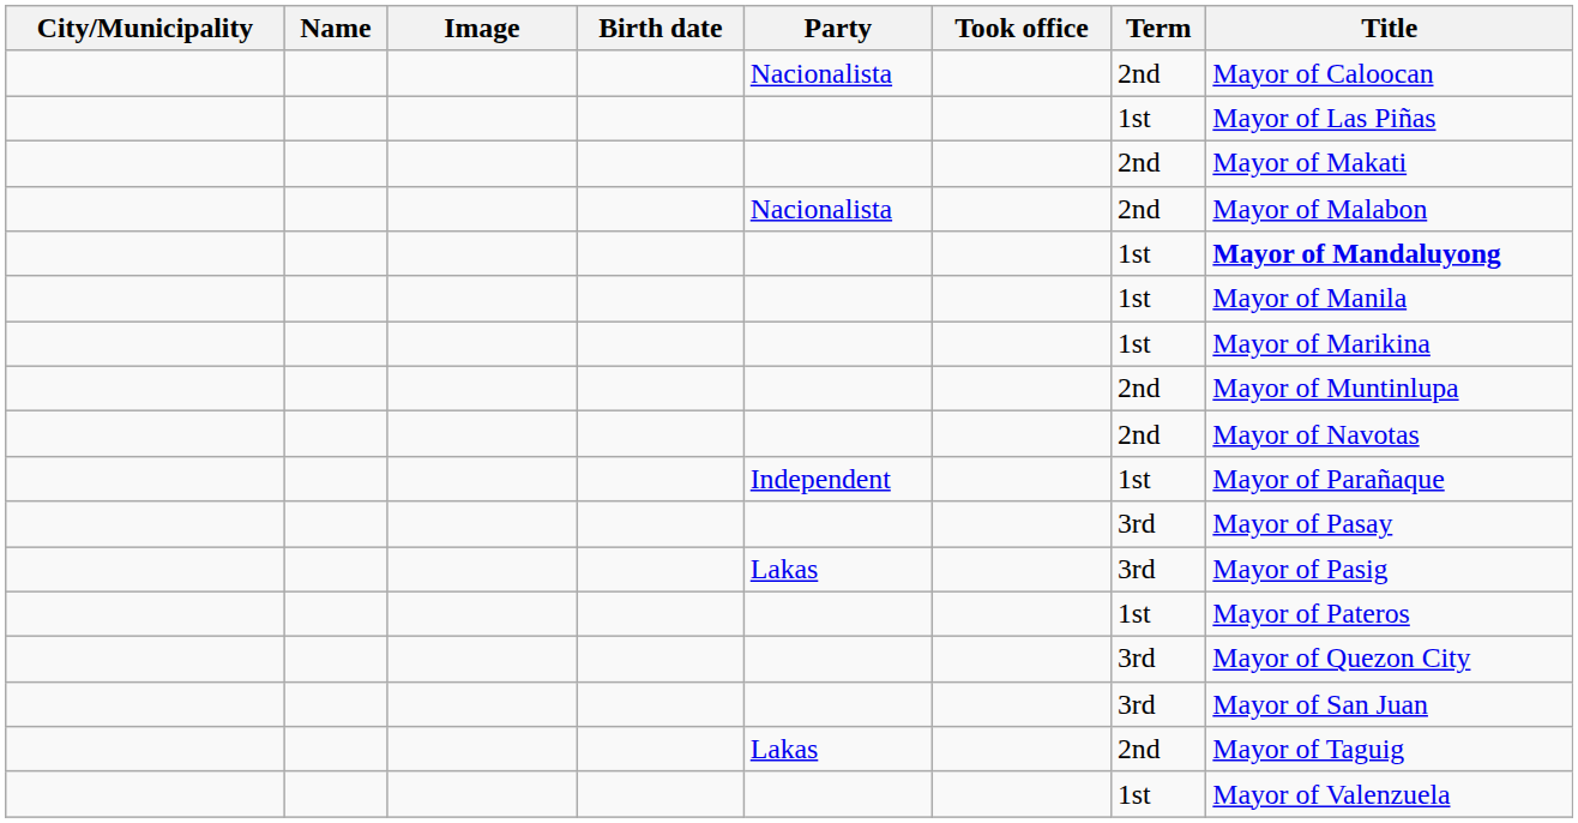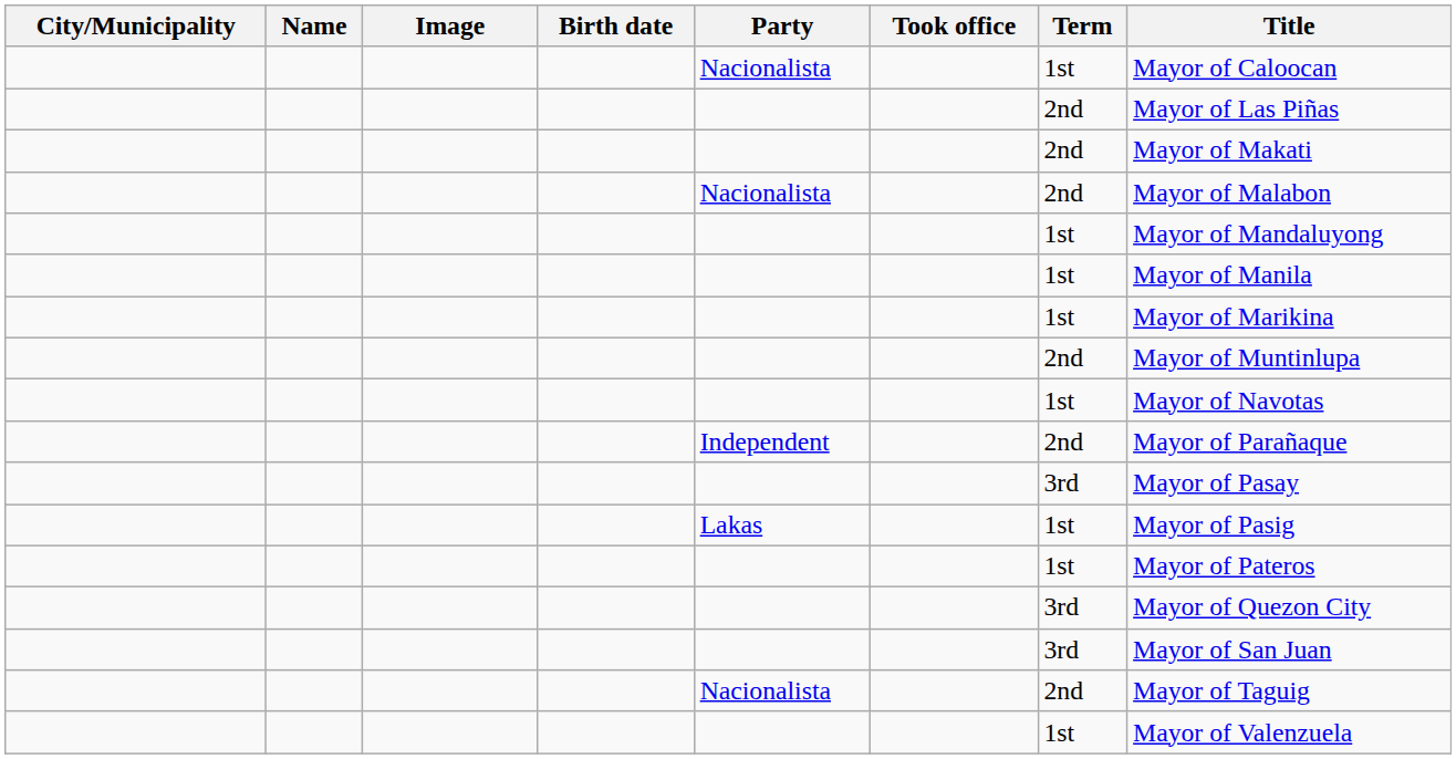row 2 | Term: 2nd -> 1st
row 3 | Term: 1st -> 2nd
row 6 | Title: bold -> normal
row 10 | Term: 2nd -> 1st
row 11 | Term: 1st -> 2nd
row 13 | Term: 3rd -> 1st
row 17 | Party: Lakas -> Nacionalista
